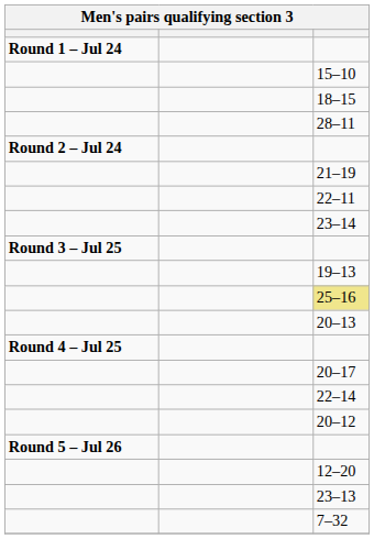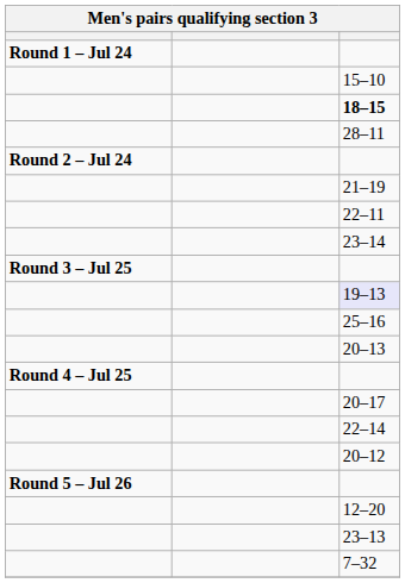18–15 | column 3: normal -> bold
19–13 | column 3: no background -> lavender background
25–16 | column 3: khaki background -> no background
